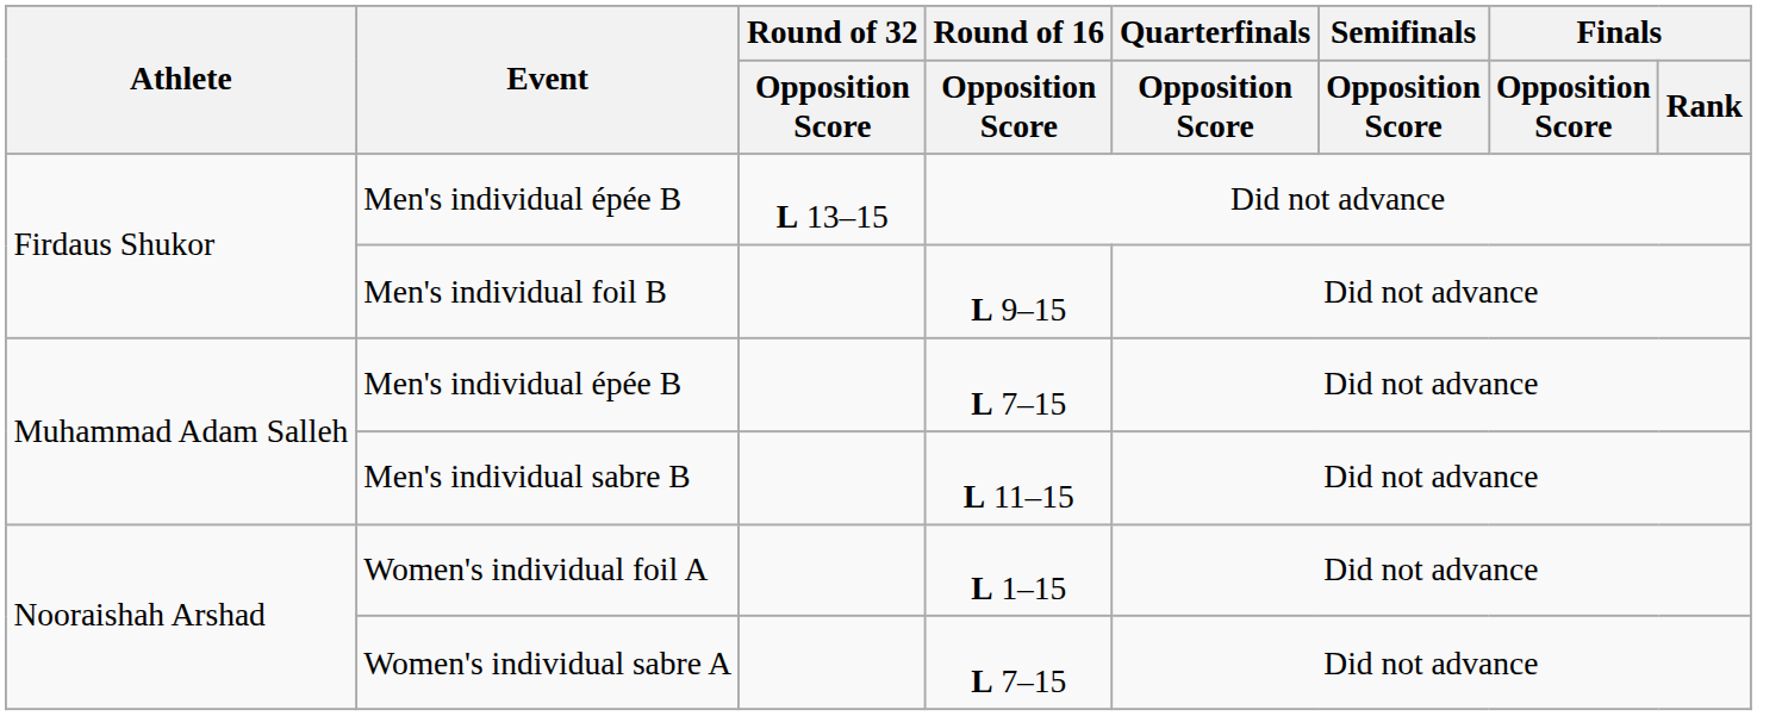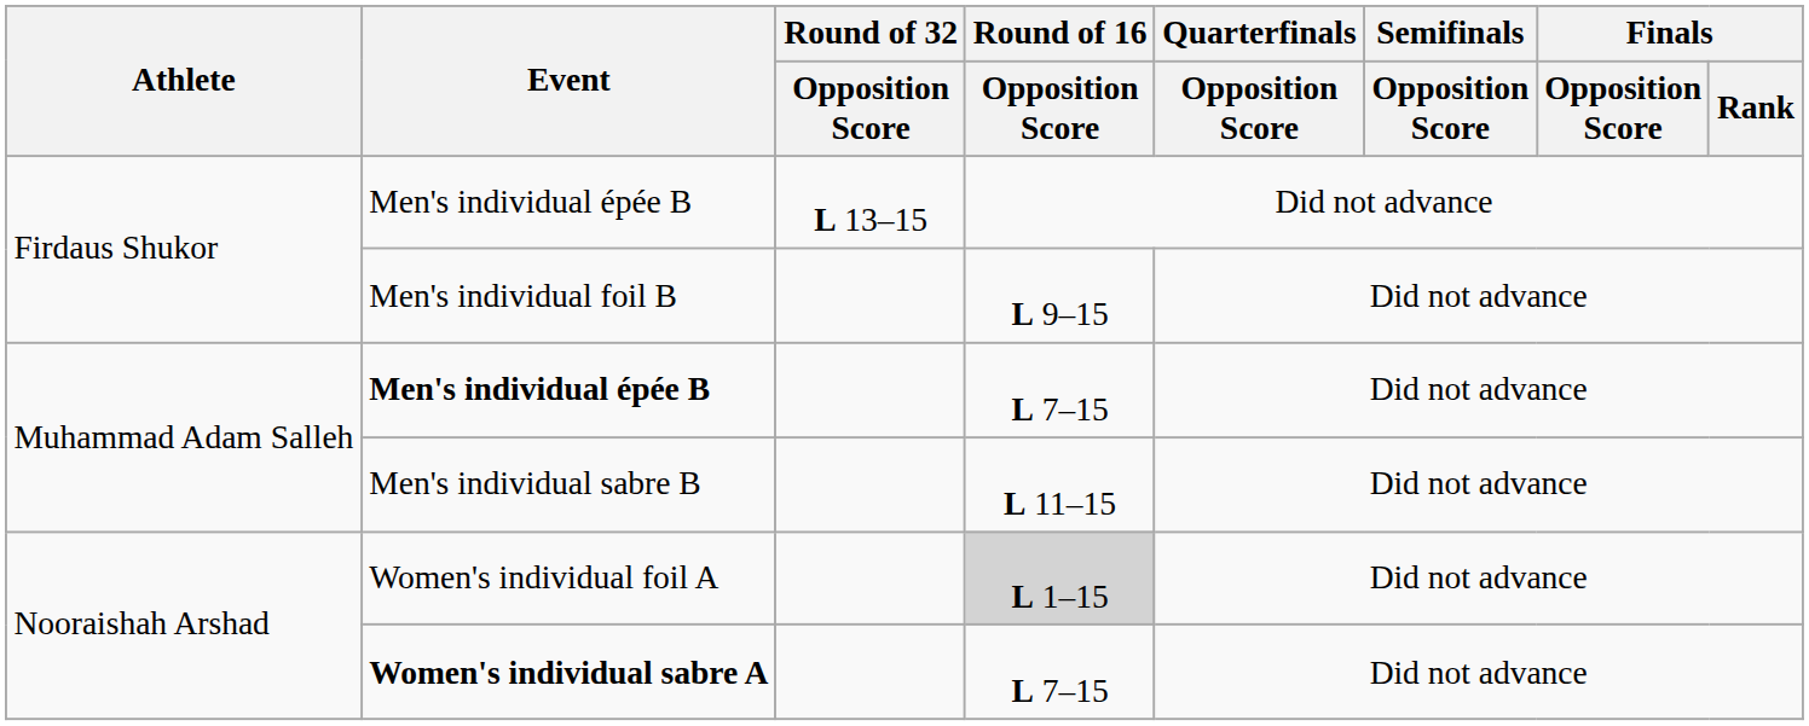Men's individual épée B / L 7–15 | Event: normal -> bold
Women's individual foil A | Round of 16 / Opposition Score: no background -> lightgrey background
Women's individual sabre A | Event: normal -> bold
